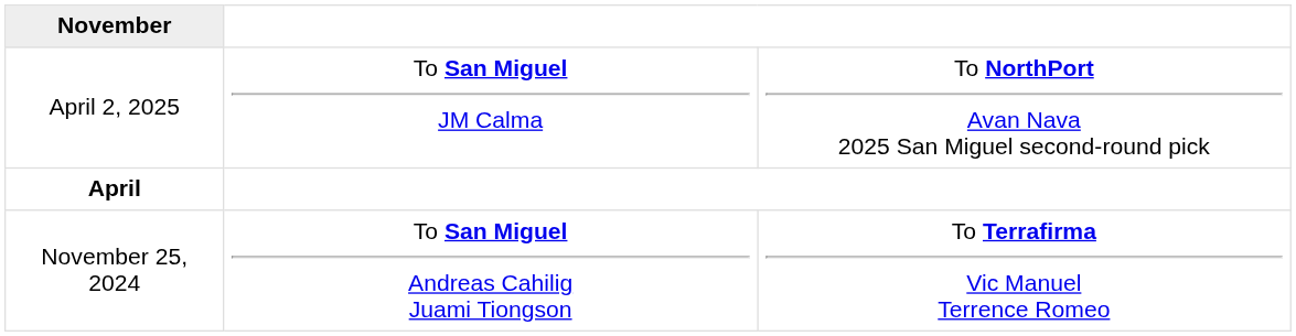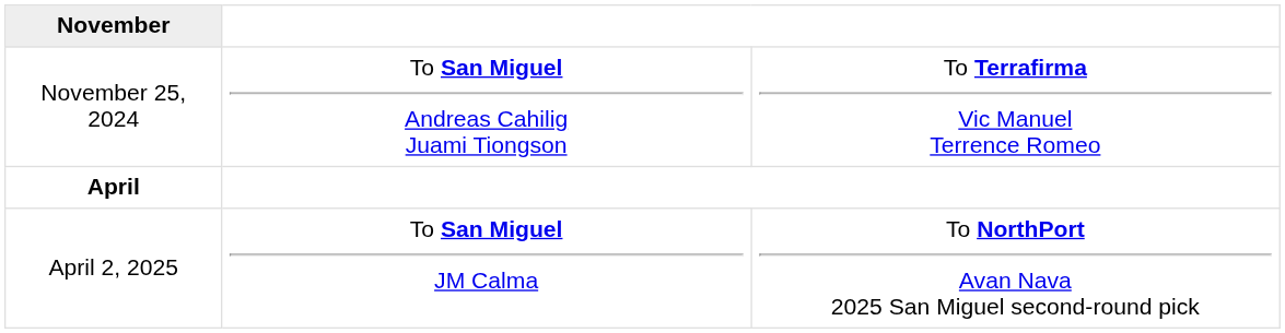rows swapped: November 25, 2024 <-> April 2, 2025
